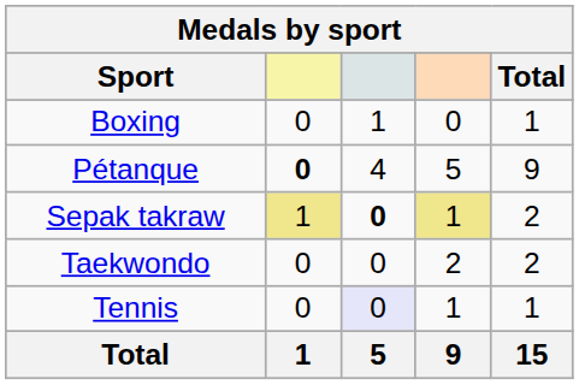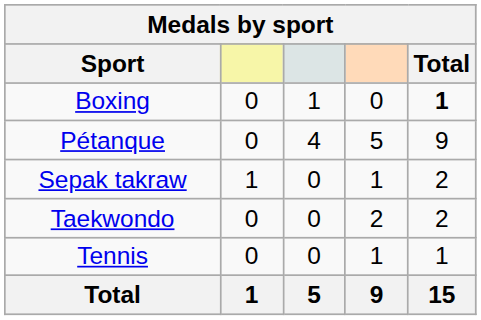Boxing | Total: normal -> bold
Pétanque | column 2: bold -> normal
Sepak takraw | column 2: khaki background -> no background
Sepak takraw | column 3: bold -> normal
Sepak takraw | column 4: khaki background -> no background
Tennis | column 3: lavender background -> no background
